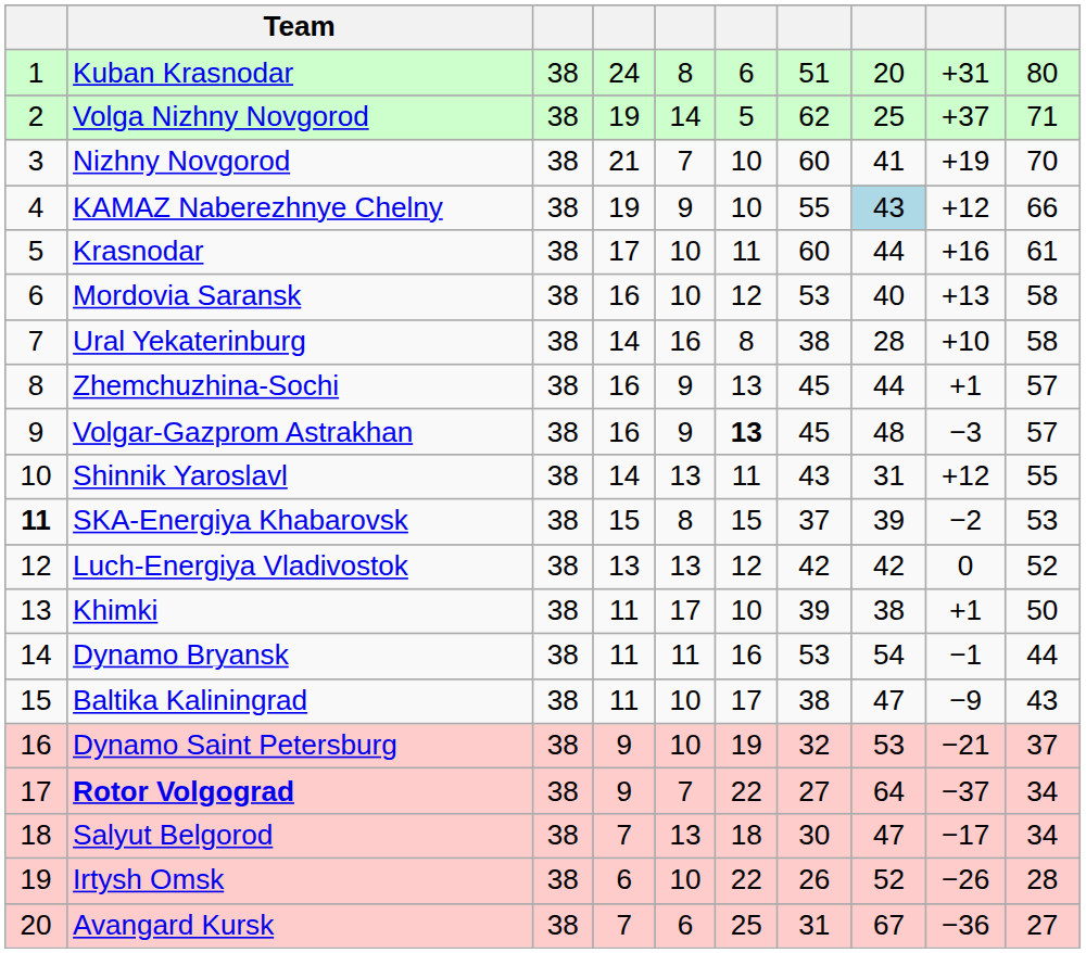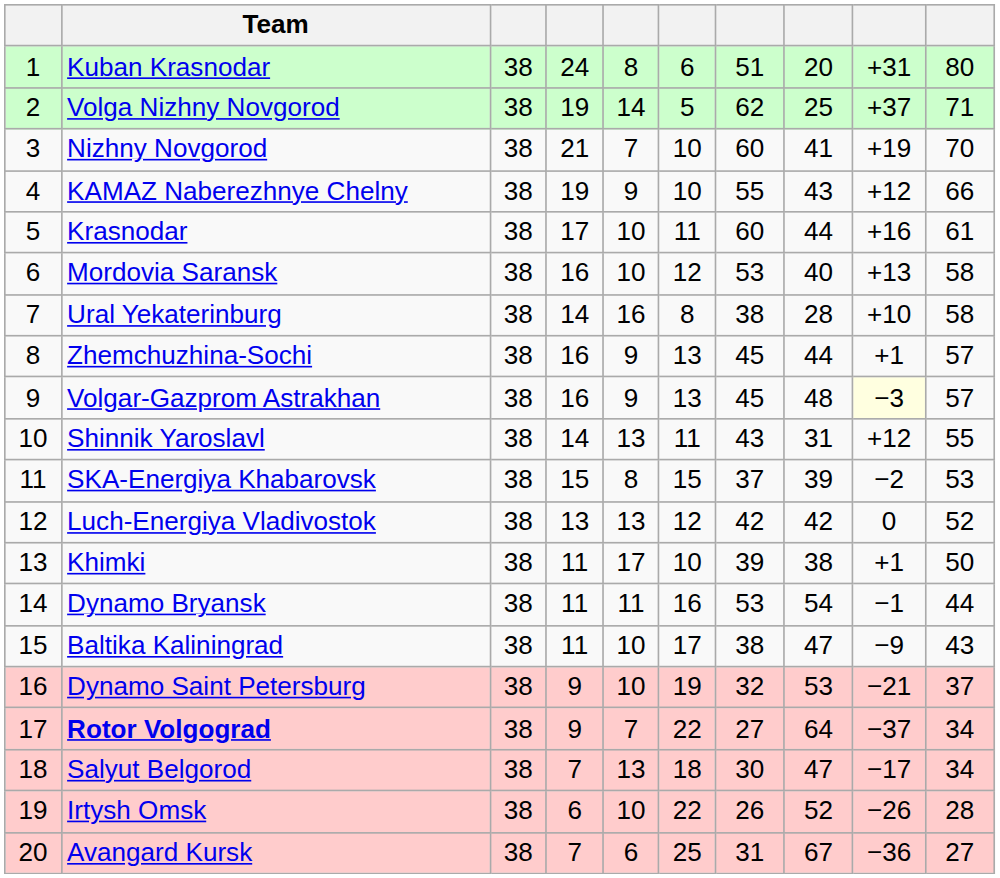KAMAZ Naberezhnye Chelny | column 8: lightblue background -> no background
Volgar-Gazprom Astrakhan | column 6: bold -> normal
Volgar-Gazprom Astrakhan | column 9: no background -> lightyellow background
SKA-Energiya Khabarovsk | column 1: bold -> normal
